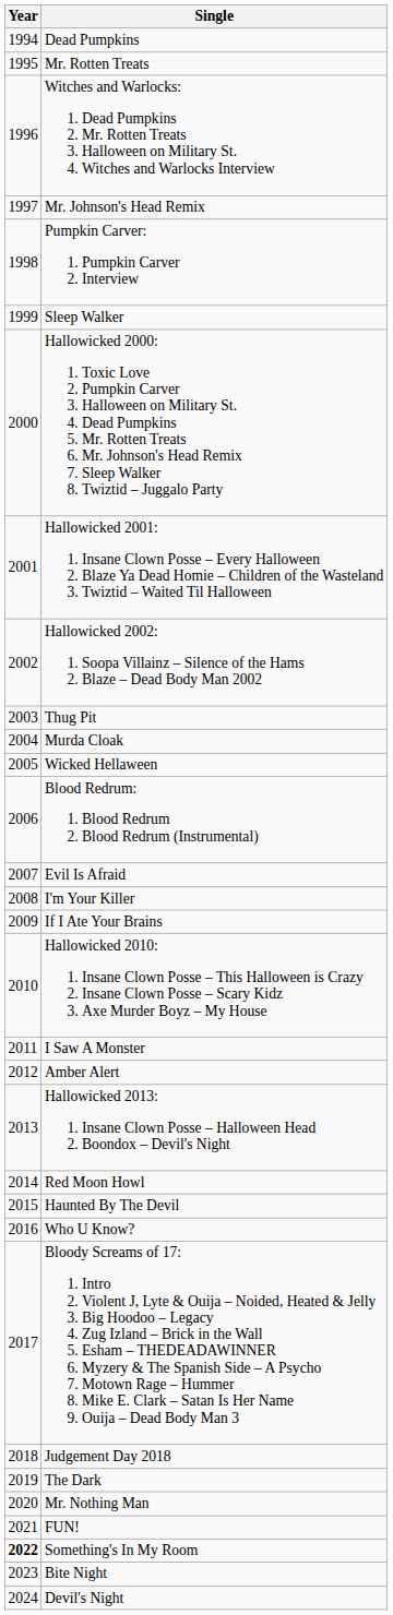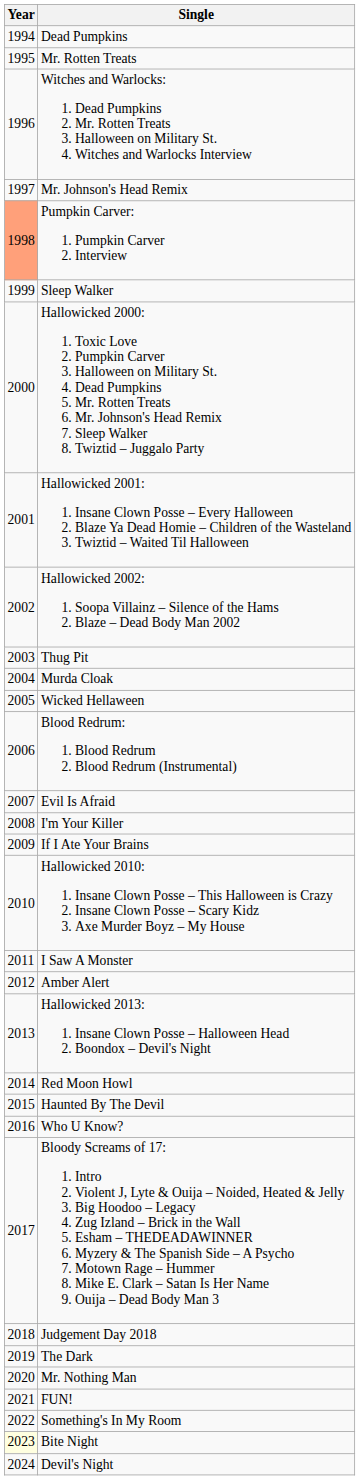Pumpkin Carver: Pumpkin Carver Interview | Year: no background -> lightsalmon background
Something's In My Room | Year: bold -> normal
Bite Night | Year: no background -> lightyellow background
